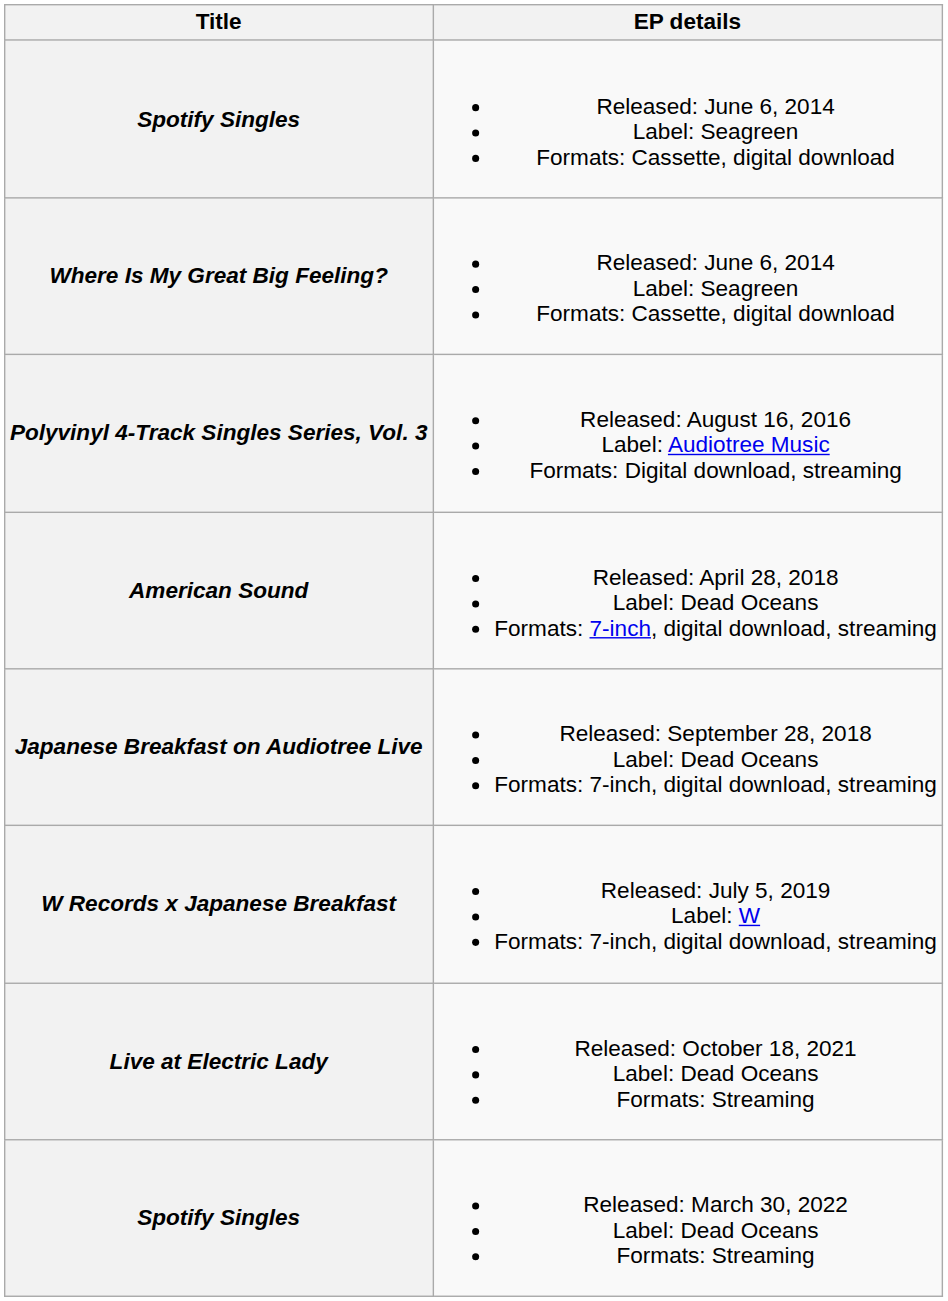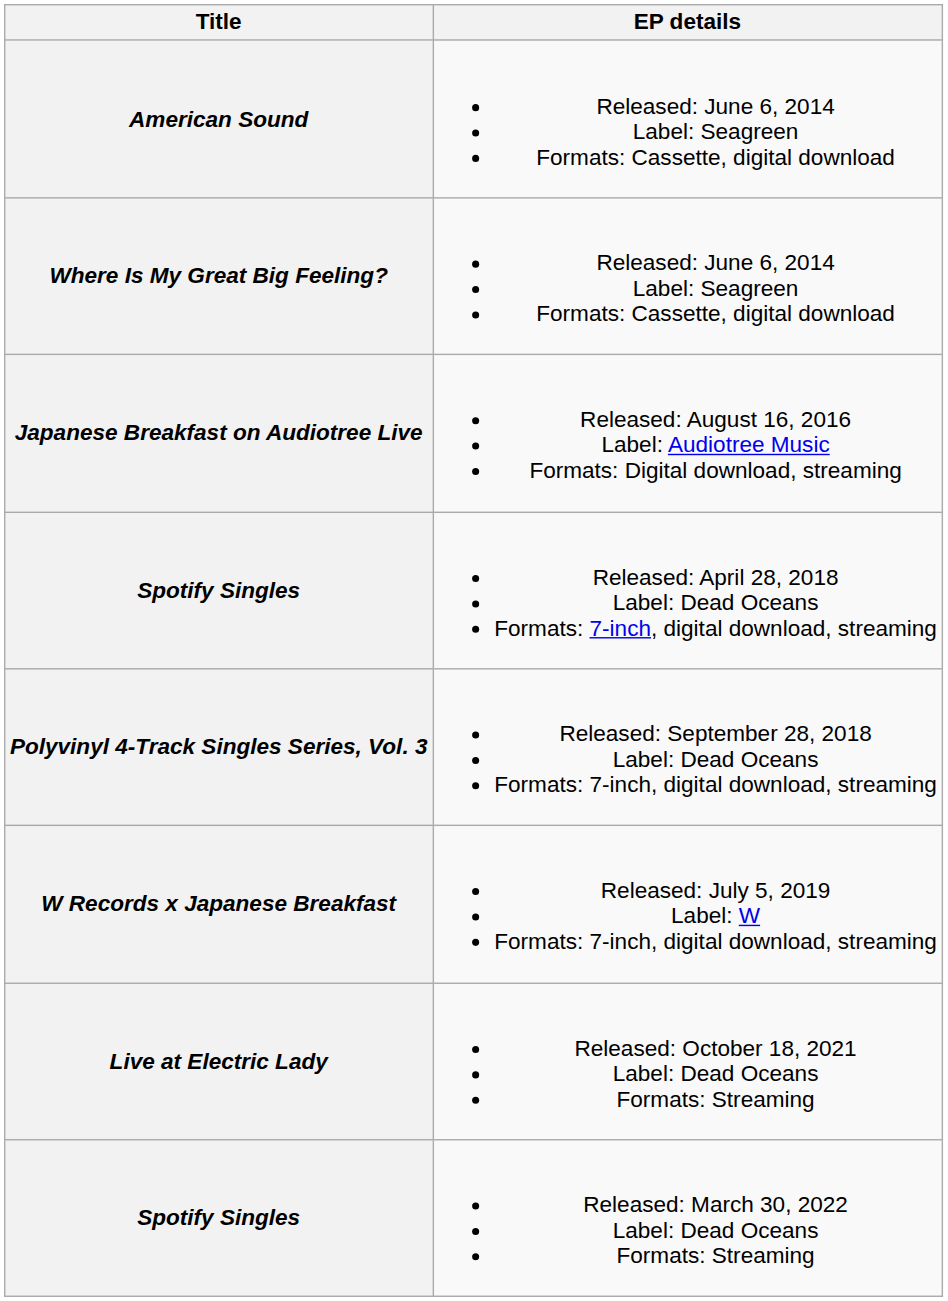row 2 | Title: Spotify Singles -> American Sound
row 4 | Title: Polyvinyl 4-Track Singles Series, Vol. 3 -> Japanese Breakfast on Audiotree Live
row 5 | Title: American Sound -> Spotify Singles
row 6 | Title: Japanese Breakfast on Audiotree Live -> Polyvinyl 4-Track Singles Series, Vol. 3
